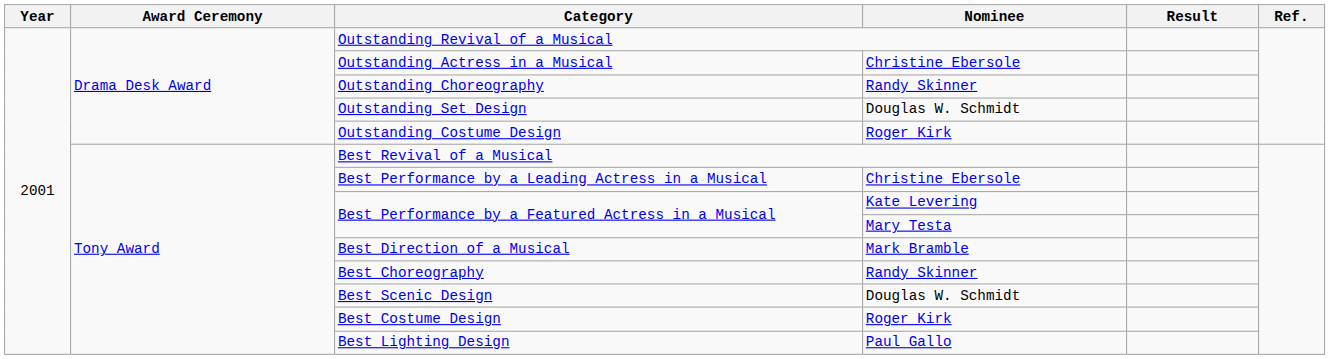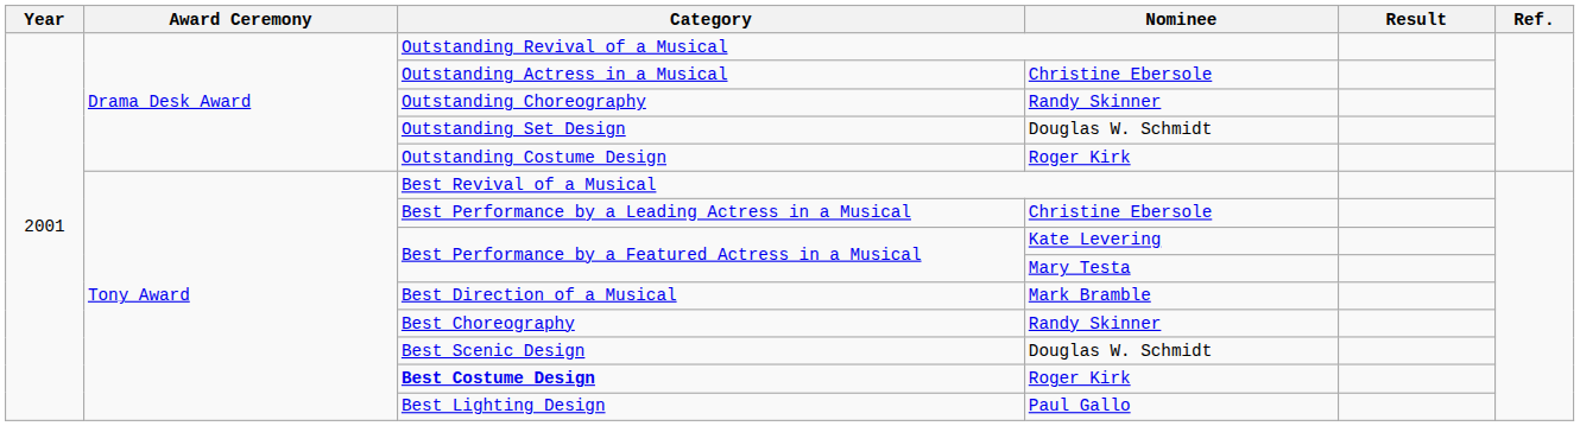Best Costume Design | Category: normal -> bold
